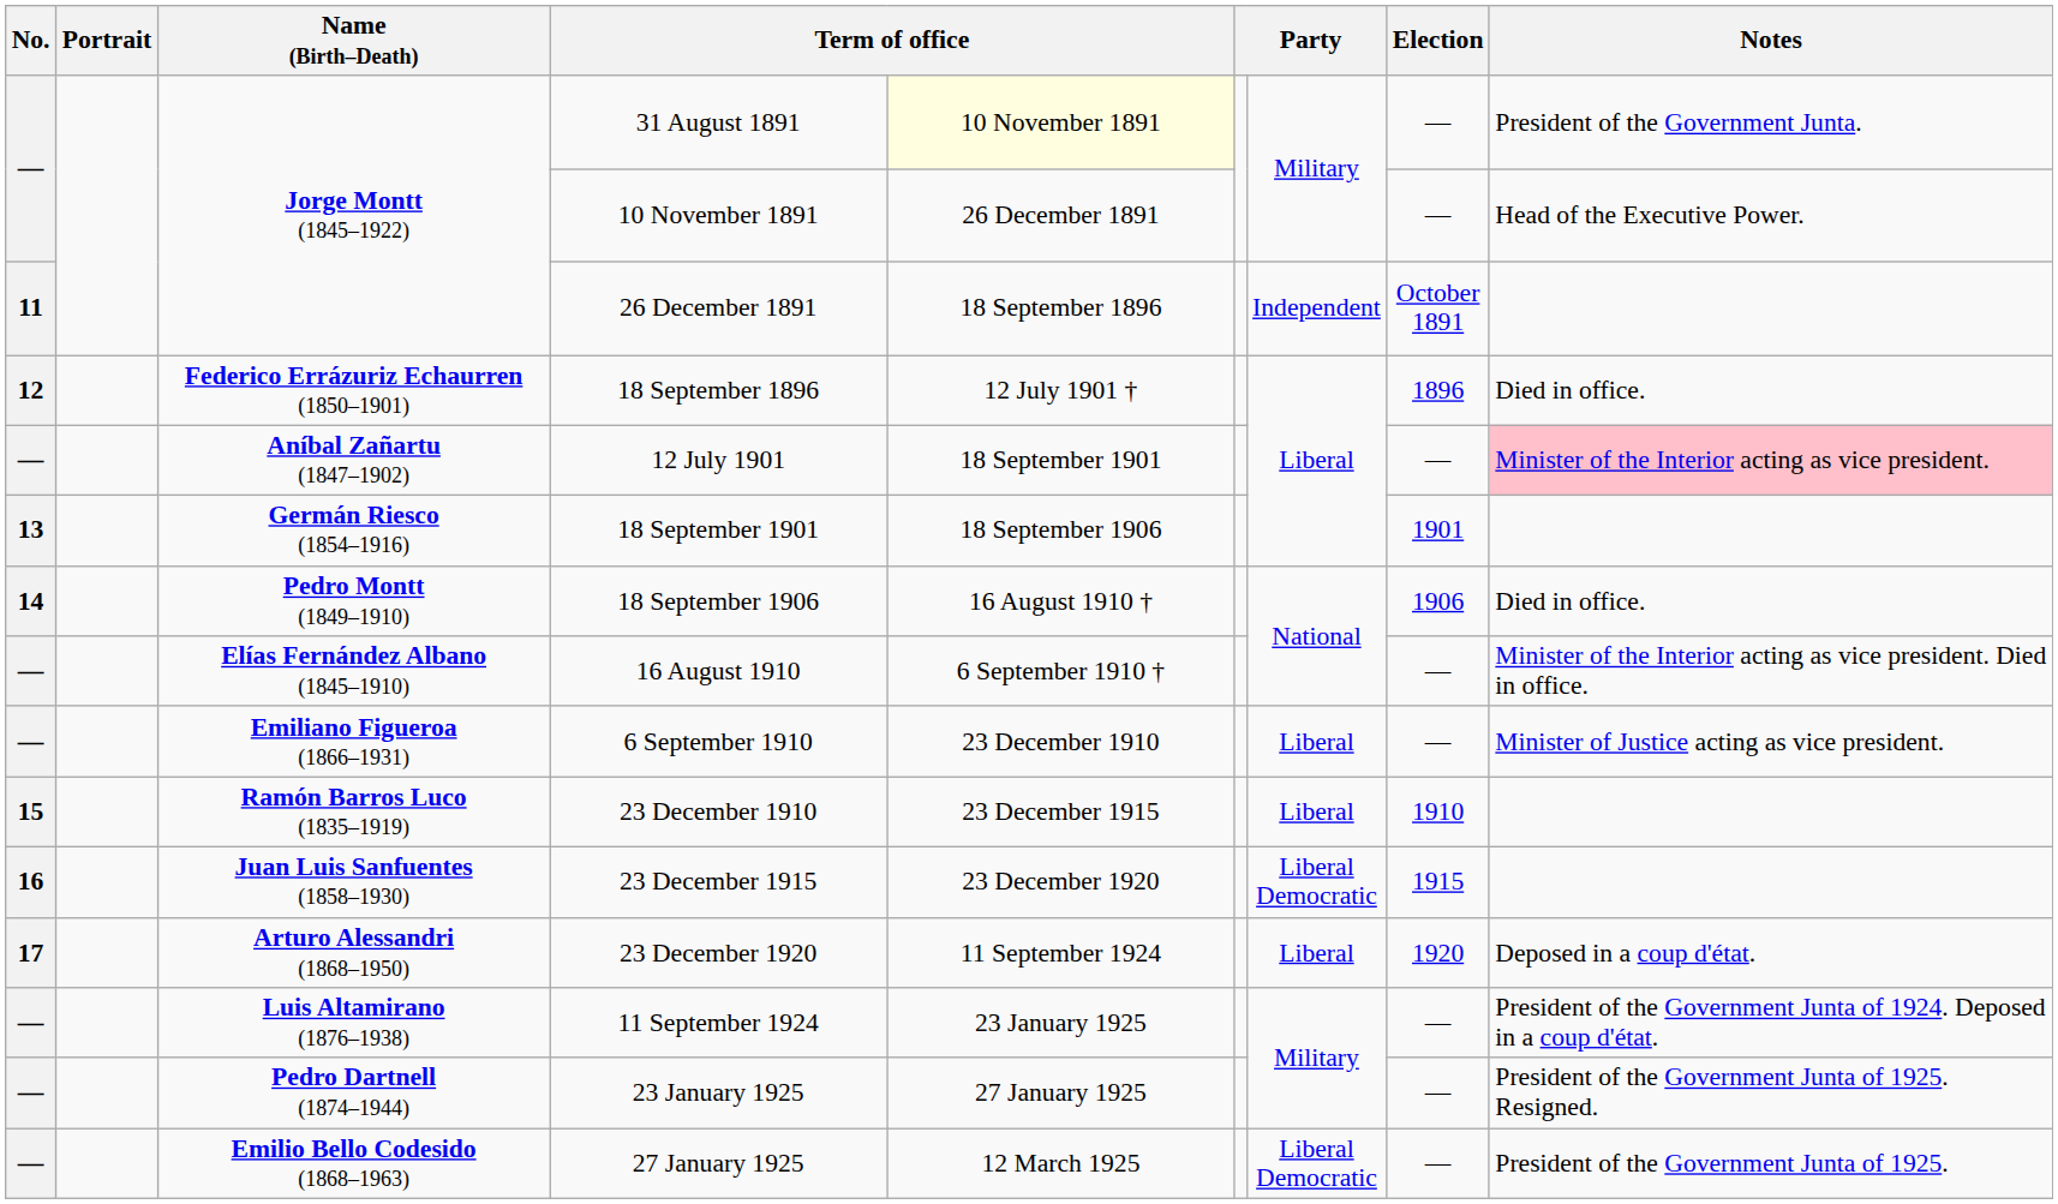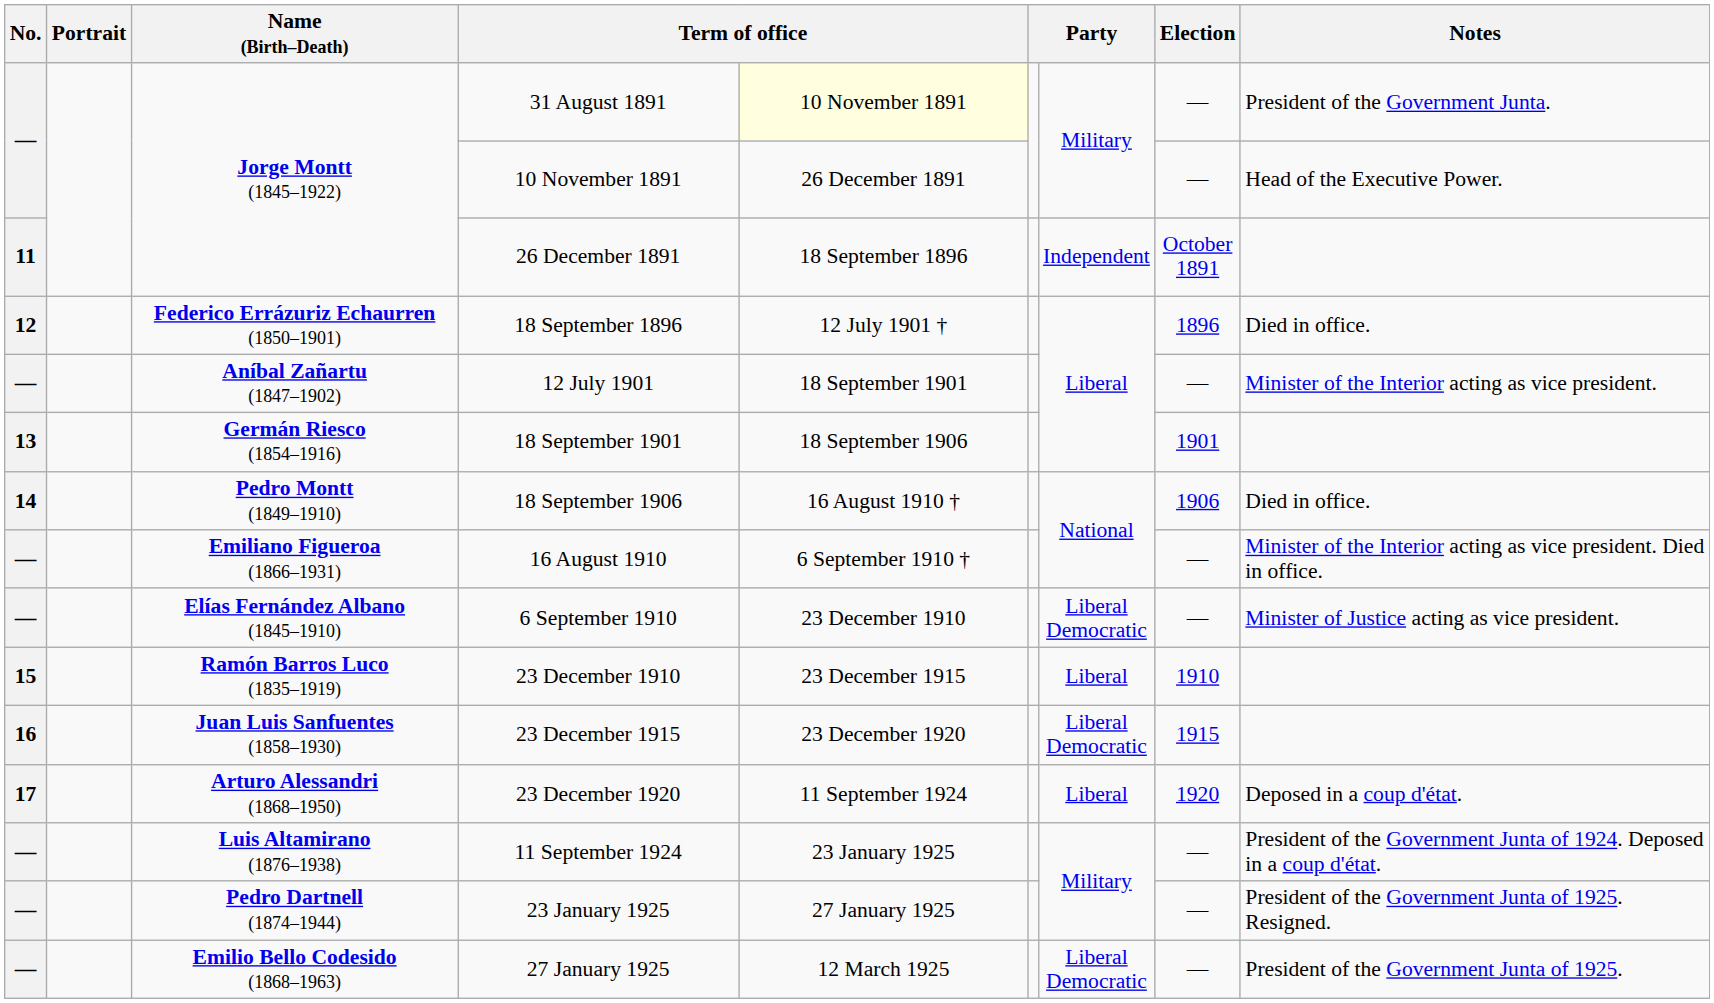12 July 1901 | Notes: pink background -> no background
16 August 1910 | Name (Birth–Death): Elías Fernández Albano (1845–1910) -> Emiliano Figueroa (1866–1931)
6 September 1910 | Name (Birth–Death): Emiliano Figueroa (1866–1931) -> Elías Fernández Albano (1845–1910)
6 September 1910 | column 7: Liberal -> Liberal Democratic
